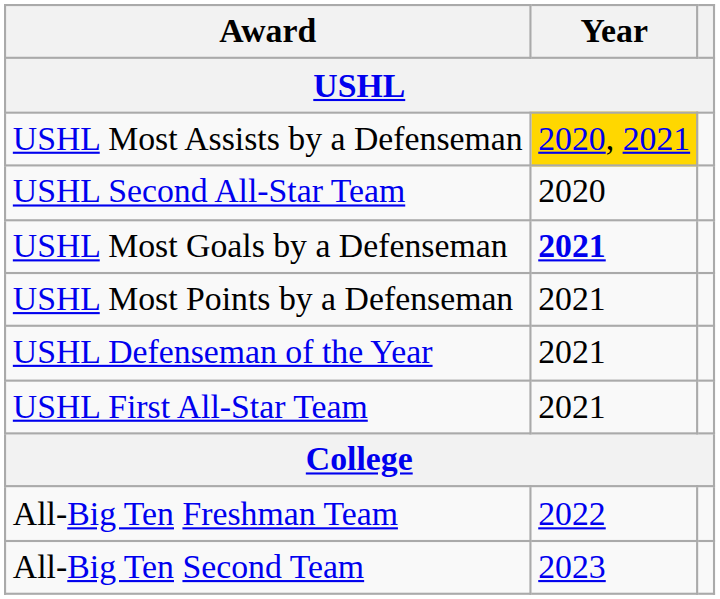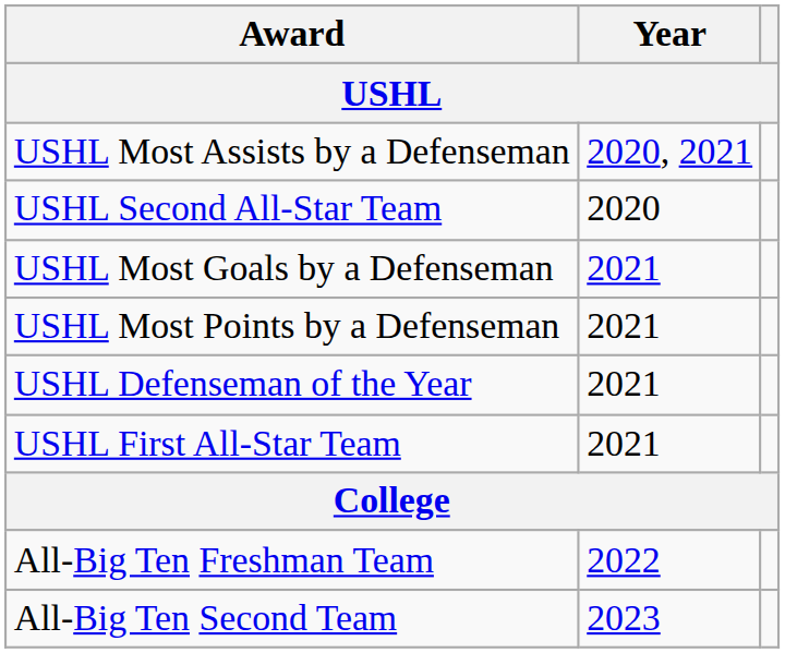USHL Most Assists by a Defenseman | Year: gold background -> no background
USHL Most Goals by a Defenseman | Year: bold -> normal
